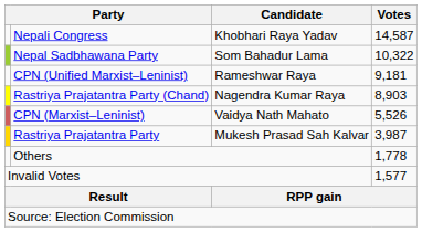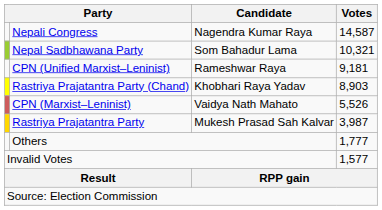Nepali Congress | Candidate: Khobhari Raya Yadav -> Nagendra Kumar Raya
Nepal Sadbhawana Party | Votes: 10,322 -> 10,321
Rastriya Prajatantra Party (Chand) | Candidate: Nagendra Kumar Raya -> Khobhari Raya Yadav
Others | Votes: 1,778 -> 1,777
